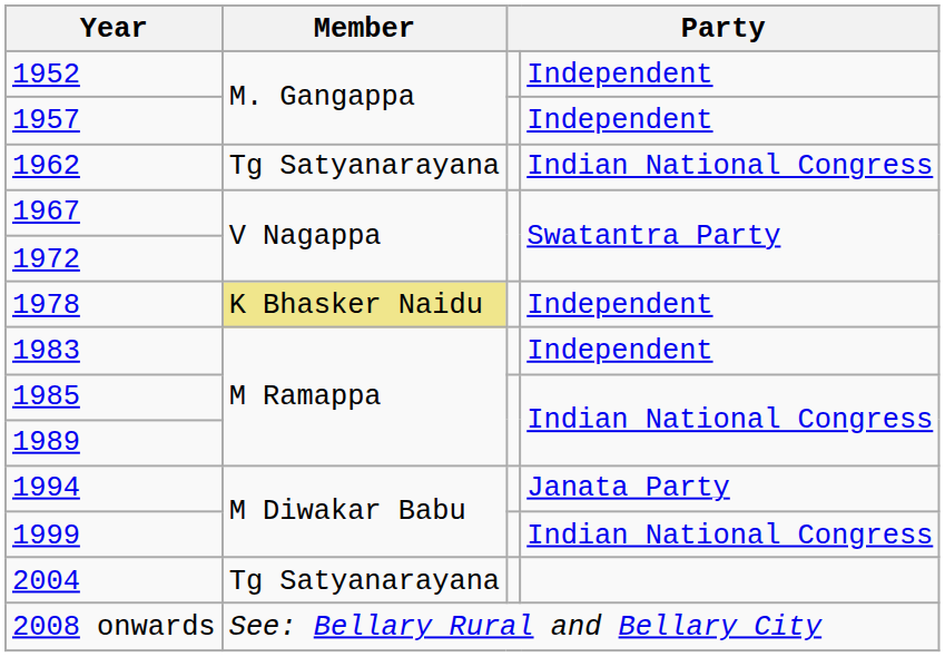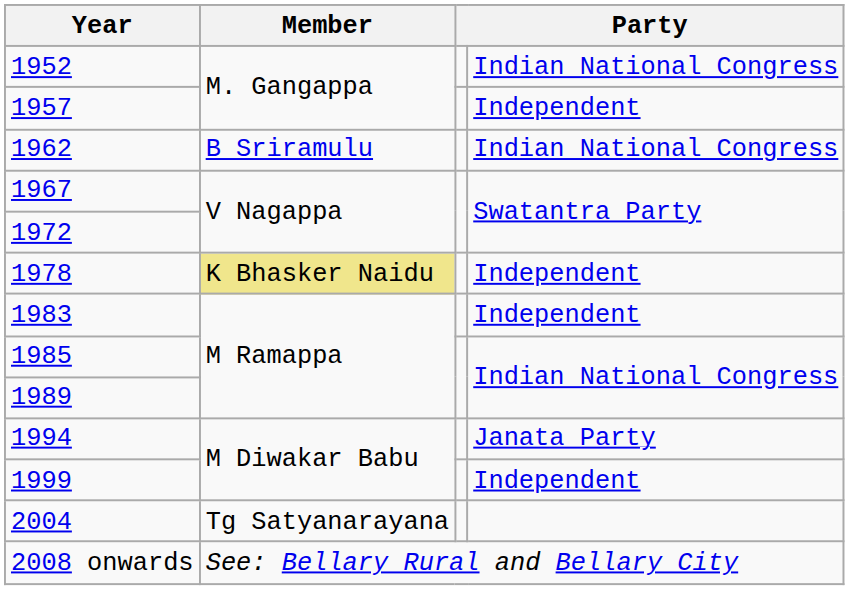1952 | column 4: Independent -> Indian National Congress
1962 | Member: Tg Satyanarayana -> B Sriramulu
1999 | column 4: Indian National Congress -> Independent
